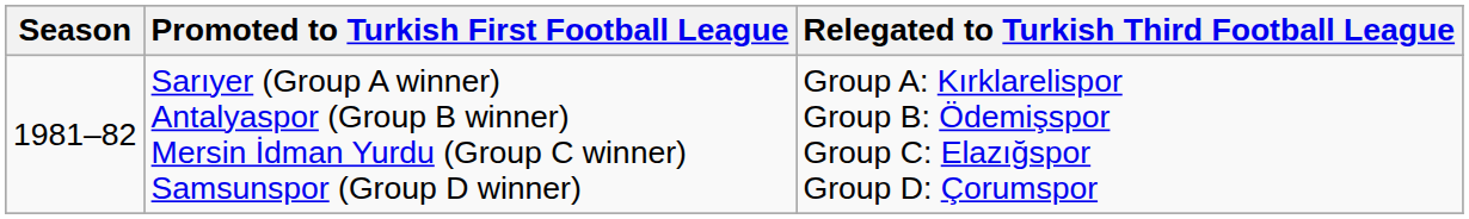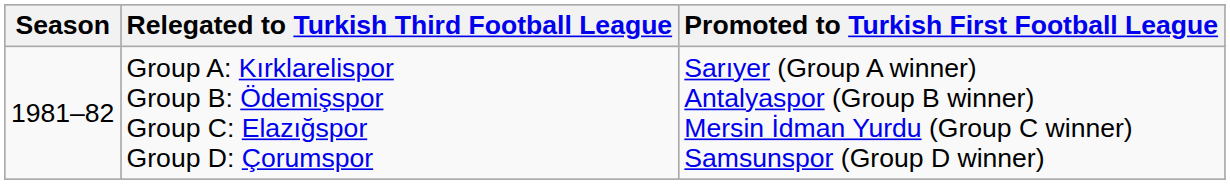columns swapped: Promoted to Turkish First Football League <-> Relegated to Turkish Third Football League
